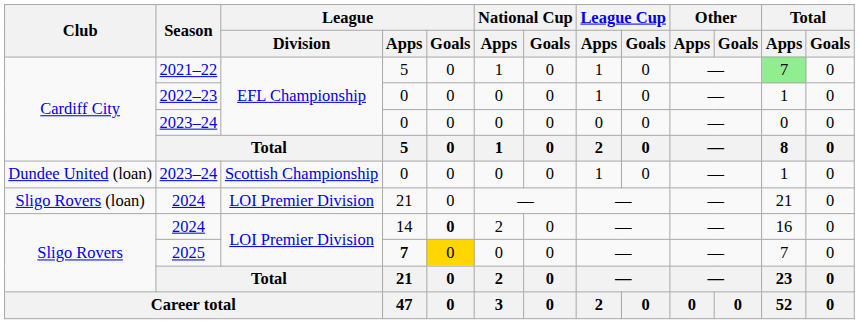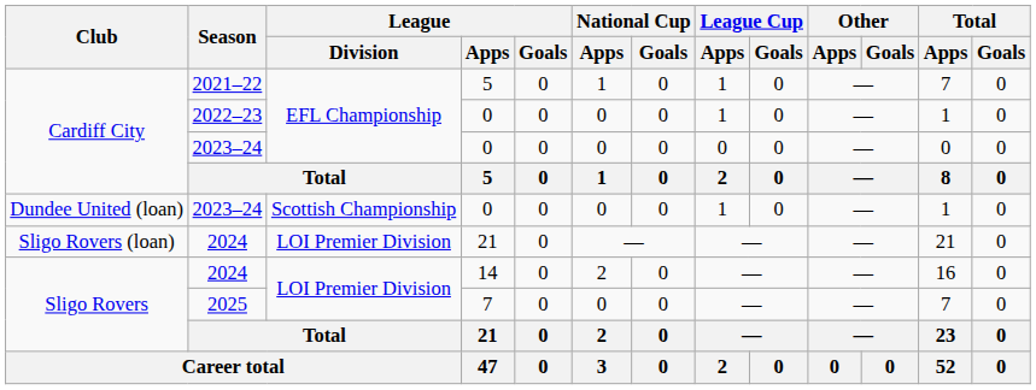2021–22 | Total / Apps: lightgreen background -> no background
Sligo Rovers / 2024 | League / Goals: bold -> normal
2025 | League / Apps: bold -> normal
2025 | League / Goals: gold background -> no background
